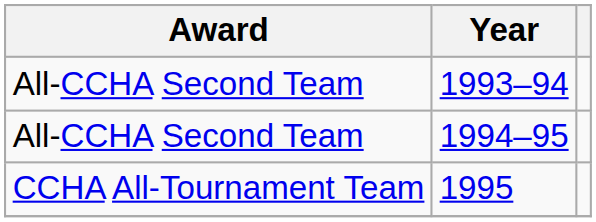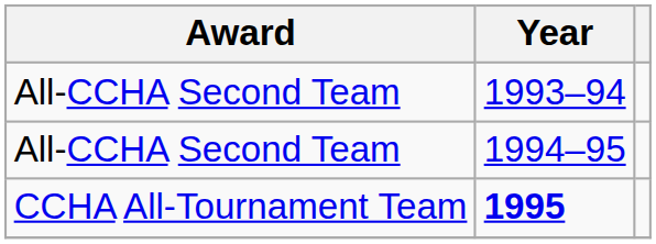row 4 | Year: normal -> bold
